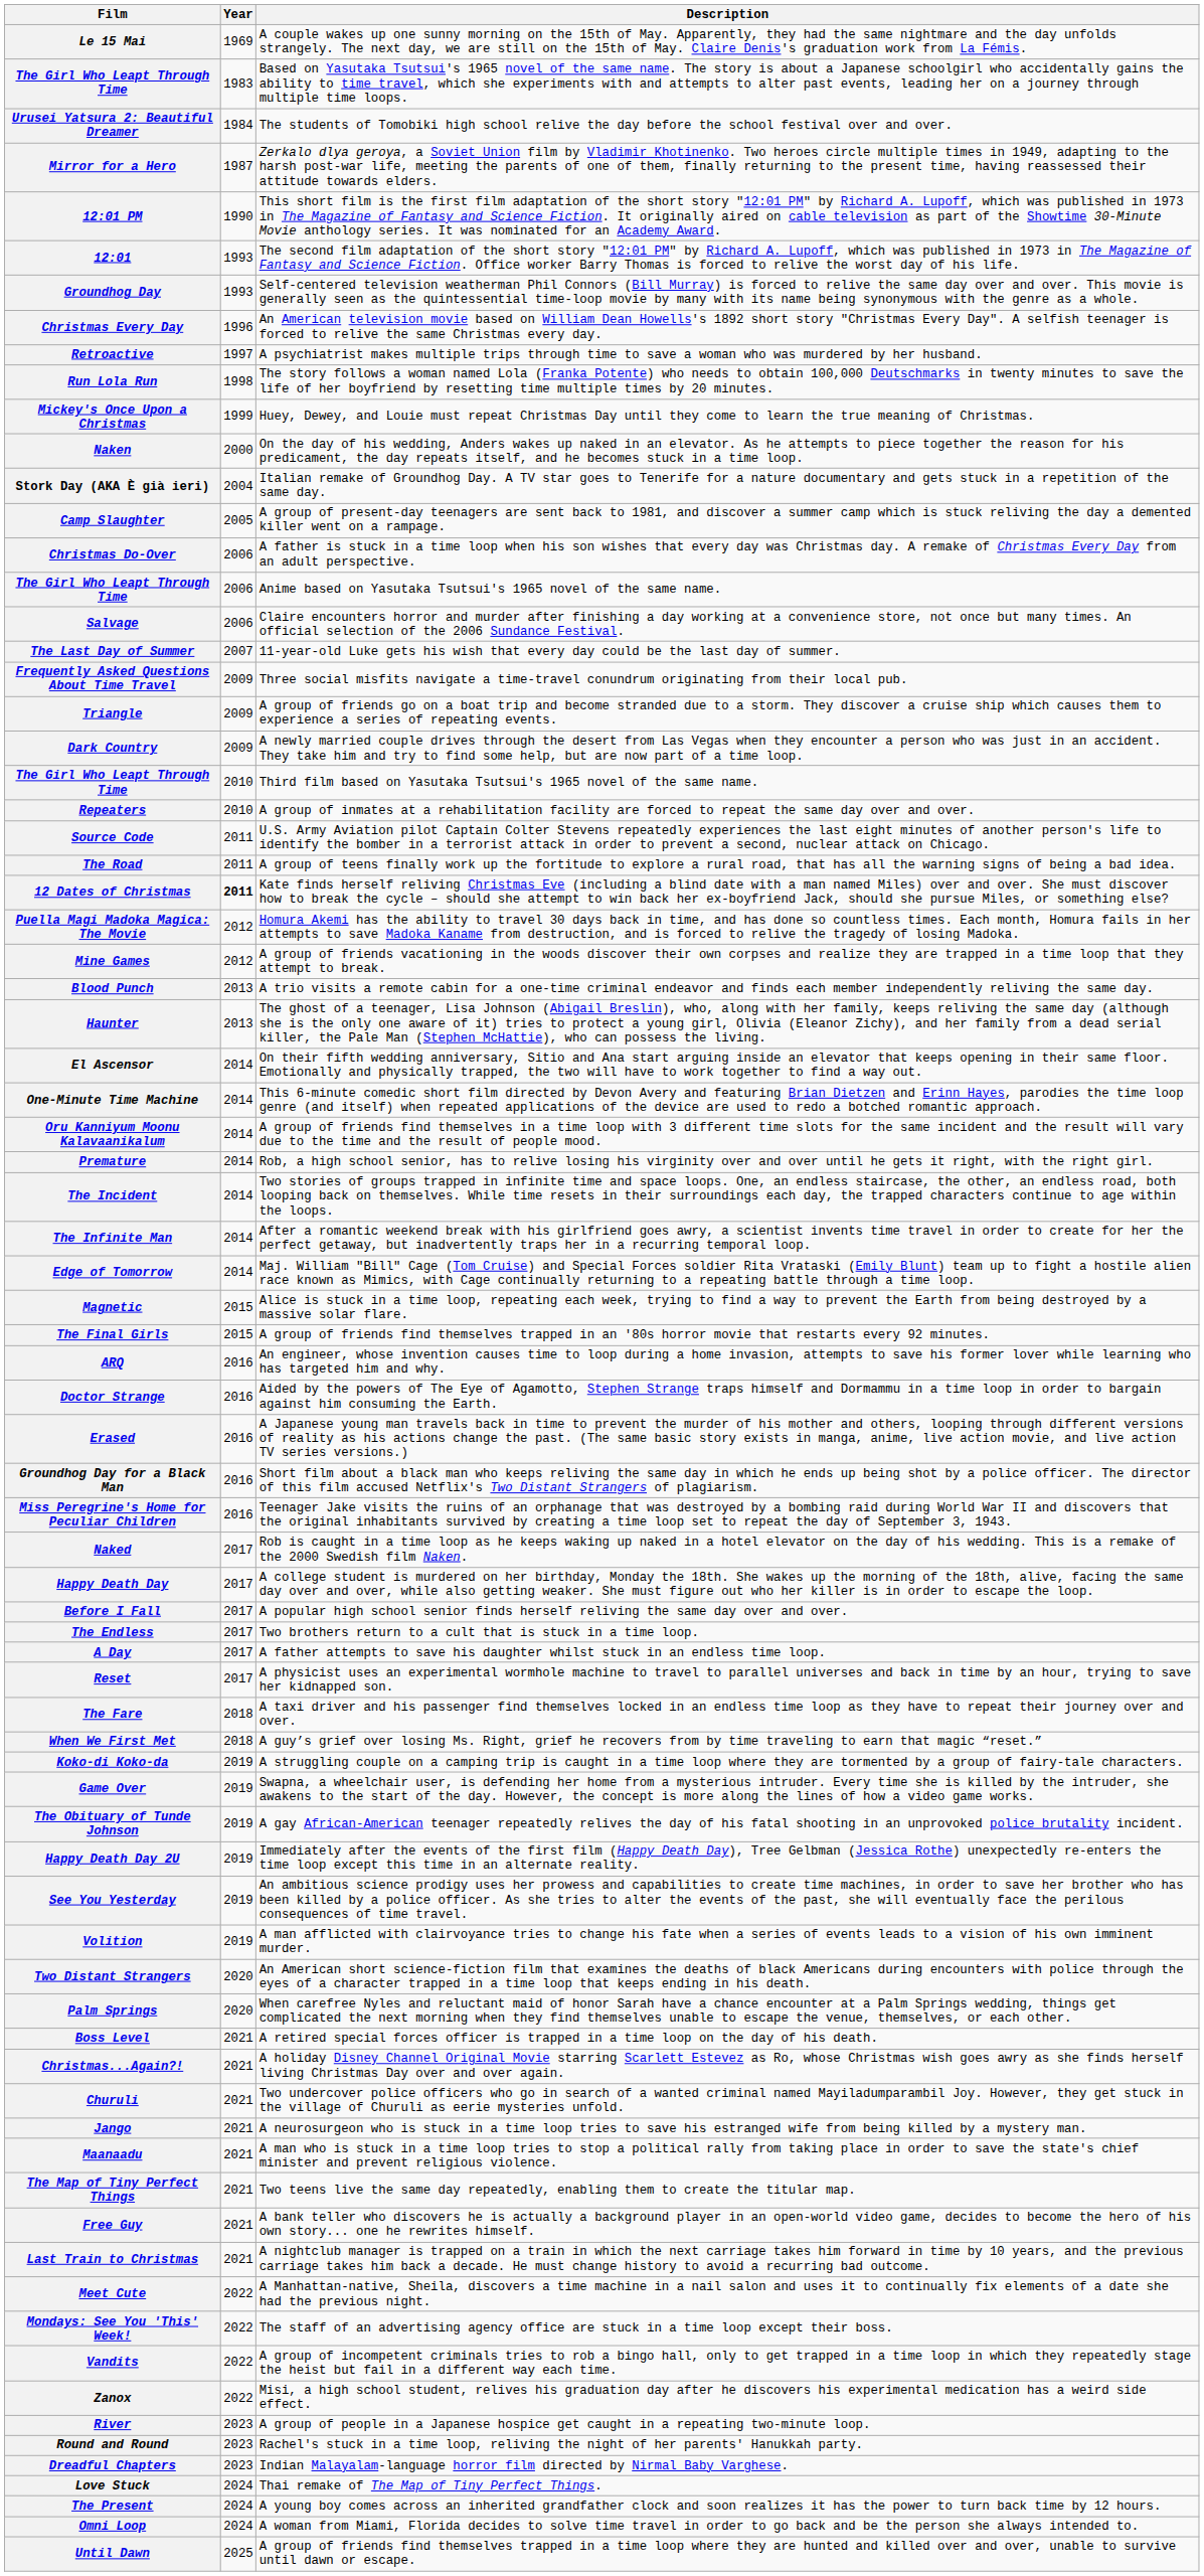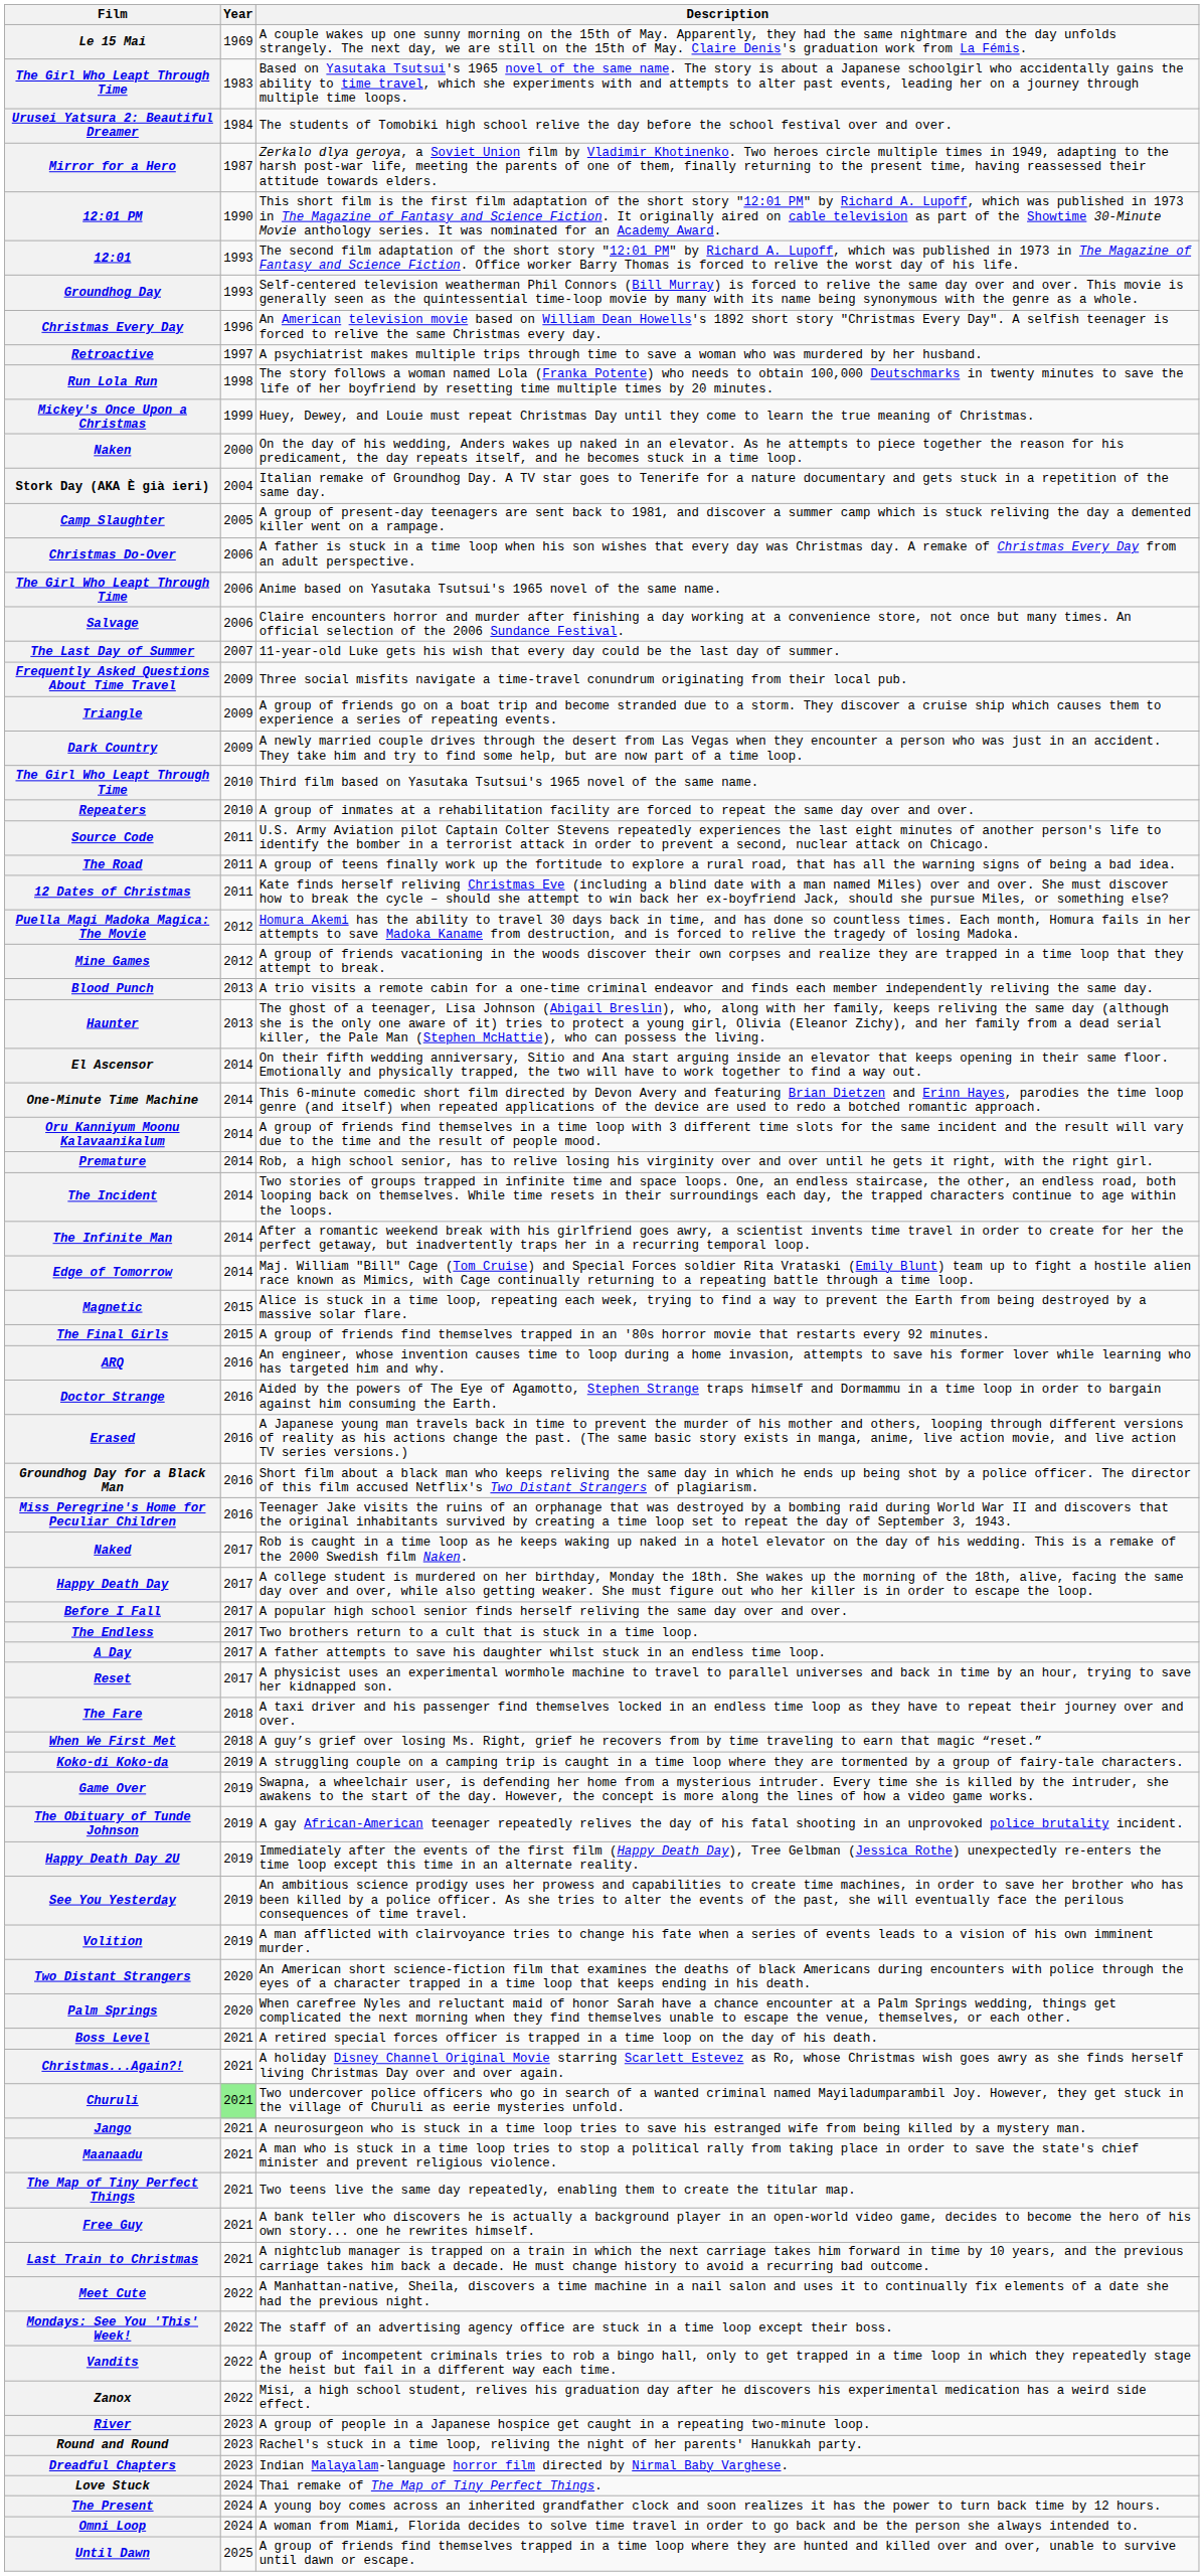12 Dates of Christmas | Year: bold -> normal
Churuli | Year: no background -> lightgreen background
